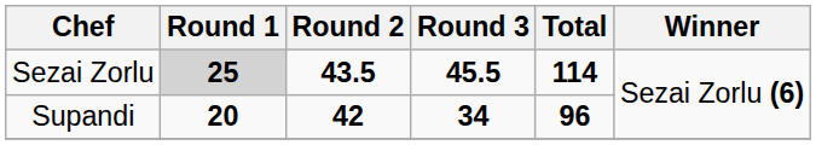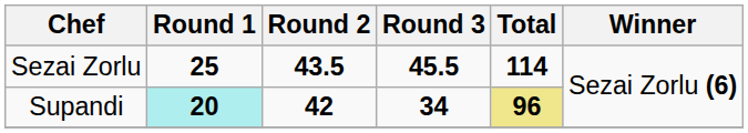Sezai Zorlu | Round 1: lightgrey background -> no background
Supandi | Round 1: no background -> paleturquoise background
Supandi | Total: no background -> khaki background
